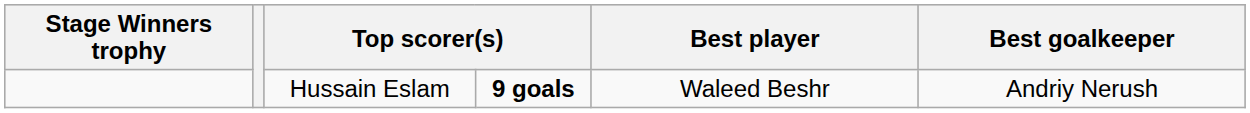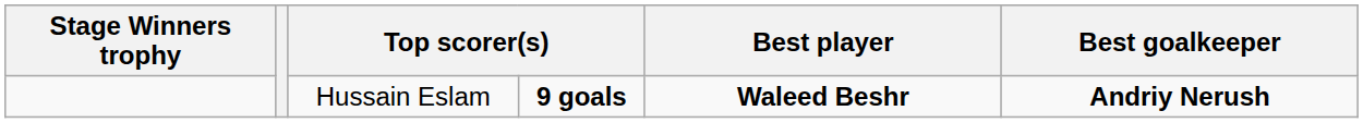Hussain Eslam | Best player: normal -> bold
Hussain Eslam | Best goalkeeper: normal -> bold
